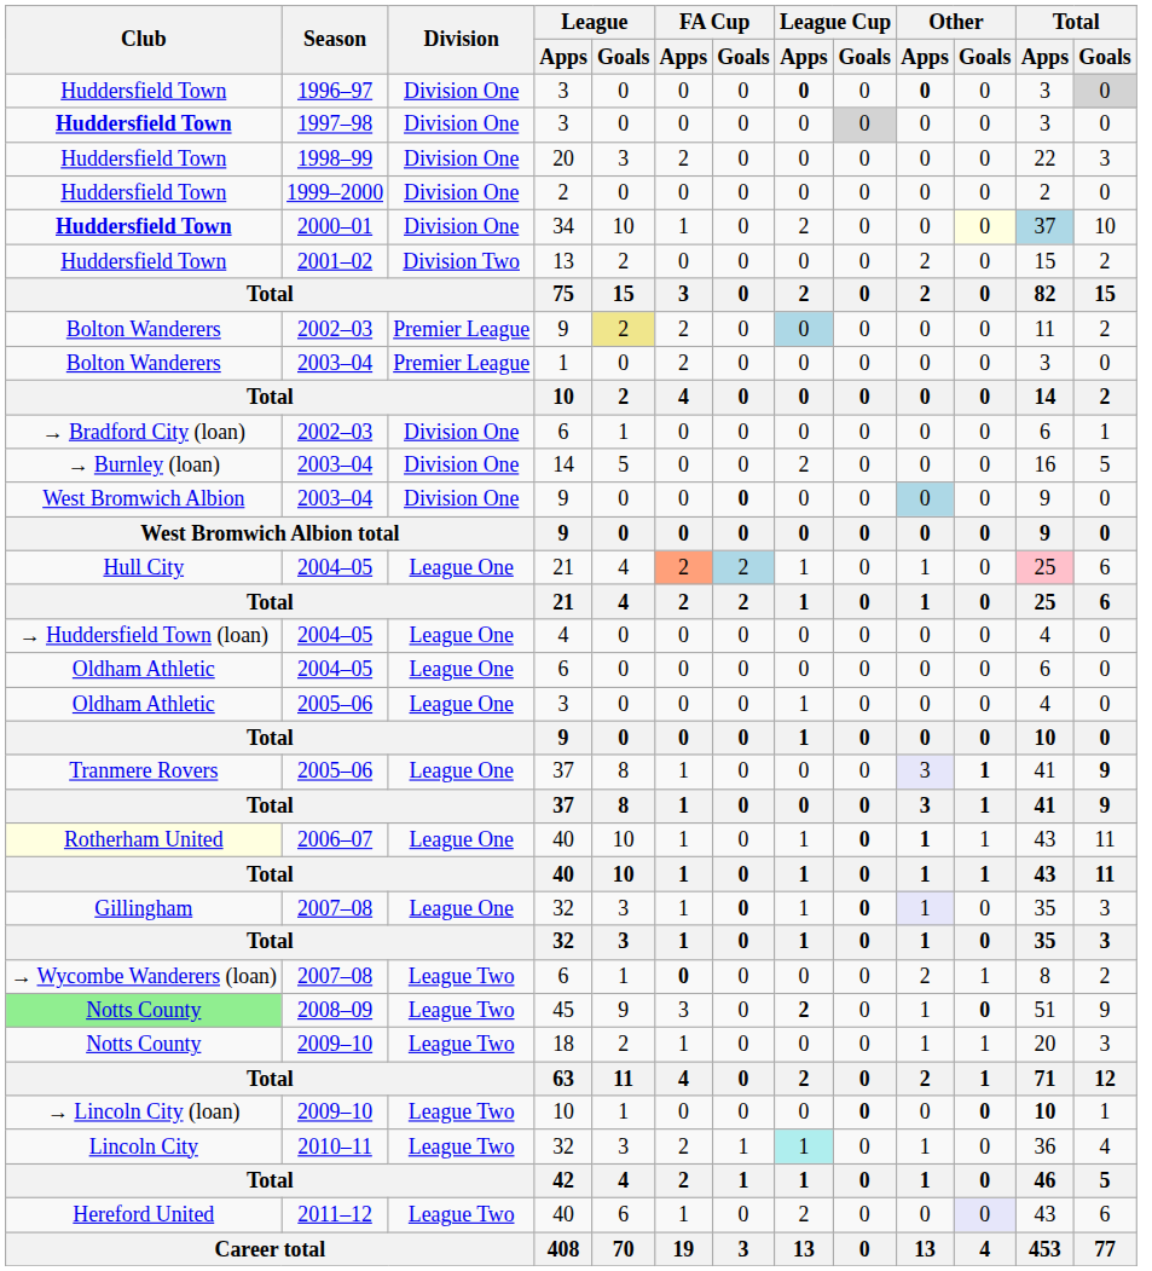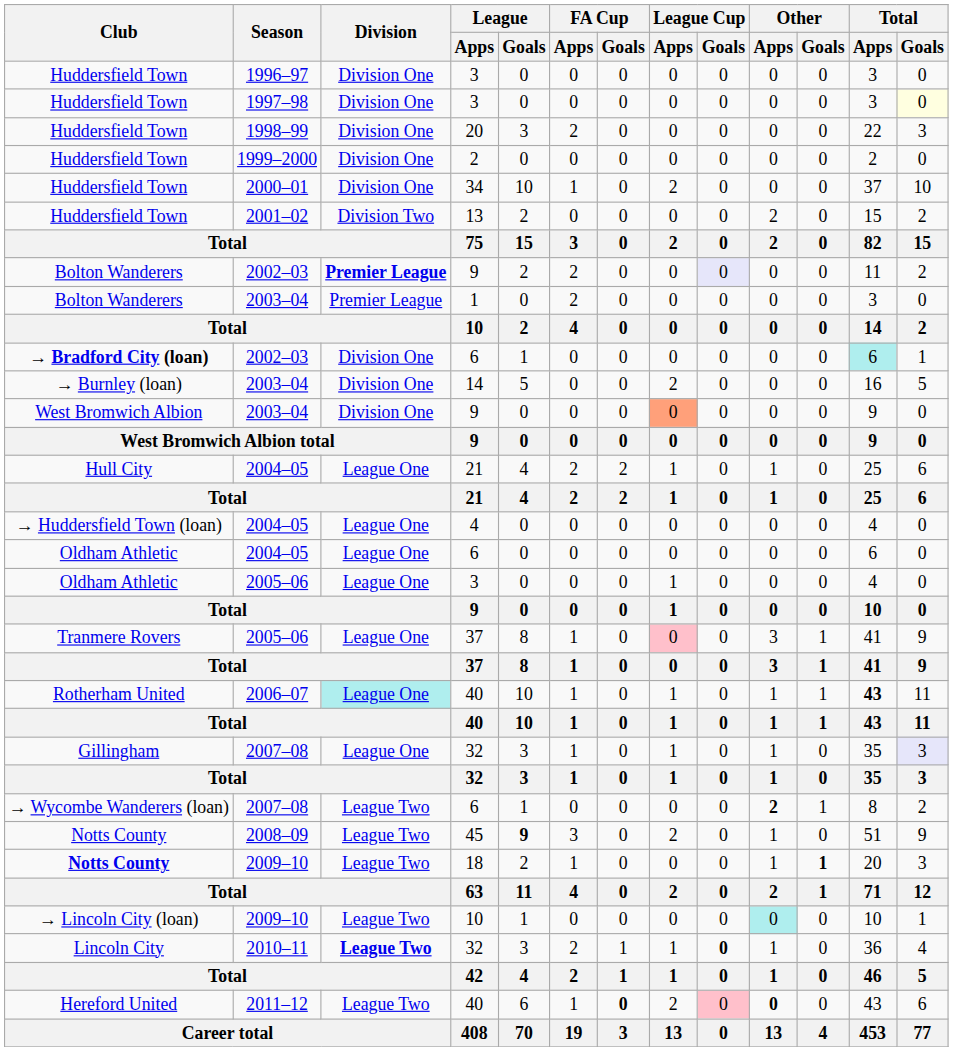1996–97 / 3 | League Cup / Apps: bold -> normal
1996–97 / 3 | Other / Apps: bold -> normal
1996–97 / 3 | Total / Goals: lightgrey background -> no background
1997–98 / 3 | Club: bold -> normal
1997–98 / 3 | League Cup / Goals: lightgrey background -> no background
1997–98 / 3 | Total / Goals: no background -> lightyellow background
34 | Club: bold -> normal
34 | Other / Goals: lightyellow background -> no background
34 | Total / Apps: lightblue background -> no background
2002–03 / 9 | Division: normal -> bold
2002–03 / 9 | League / Goals: khaki background -> no background
2002–03 / 9 | League Cup / Apps: lightblue background -> no background
2002–03 / 9 | League Cup / Goals: no background -> lavender background
2002–03 / 6 | Club: normal -> bold
2002–03 / 6 | Total / Apps: no background -> paleturquoise background
2003–04 / 9 | FA Cup / Goals: bold -> normal
2003–04 / 9 | League Cup / Apps: no background -> lightsalmon background
2003–04 / 9 | Other / Apps: lightblue background -> no background
2004–05 / 21 | FA Cup / Apps: lightsalmon background -> no background
2004–05 / 21 | FA Cup / Goals: lightblue background -> no background
2004–05 / 21 | Total / Apps: pink background -> no background
2005–06 / 37 | League Cup / Apps: no background -> pink background
2005–06 / 37 | Other / Apps: lavender background -> no background
2005–06 / 37 | Other / Goals: bold -> normal
2005–06 / 37 | Total / Goals: bold -> normal
2006–07 / 40 | Club: lightyellow background -> no background
2006–07 / 40 | Division: no background -> paleturquoise background
2006–07 / 40 | League Cup / Goals: bold -> normal
2006–07 / 40 | Other / Apps: bold -> normal
2006–07 / 40 | Total / Apps: normal -> bold
2007–08 / 32 | FA Cup / Goals: bold -> normal
2007–08 / 32 | League Cup / Goals: bold -> normal
2007–08 / 32 | Other / Apps: lavender background -> no background
2007–08 / 32 | Total / Goals: no background -> lavender background
2007–08 / 6 | FA Cup / Apps: bold -> normal
2007–08 / 6 | Other / Apps: normal -> bold
45 | Club: lightgreen background -> no background
45 | League / Goals: normal -> bold
45 | League Cup / Apps: bold -> normal
45 | Other / Goals: bold -> normal
18 | Club: normal -> bold
18 | Other / Goals: normal -> bold
2009–10 / 10 | League Cup / Goals: bold -> normal
2009–10 / 10 | Other / Apps: no background -> paleturquoise background
2009–10 / 10 | Other / Goals: bold -> normal
2009–10 / 10 | Total / Apps: bold -> normal
2010–11 / 32 | Division: normal -> bold
2010–11 / 32 | League Cup / Apps: paleturquoise background -> no background
2010–11 / 32 | League Cup / Goals: normal -> bold
2011–12 / 40 | FA Cup / Goals: normal -> bold
2011–12 / 40 | League Cup / Goals: no background -> pink background
2011–12 / 40 | Other / Apps: normal -> bold
2011–12 / 40 | Other / Goals: lavender background -> no background
